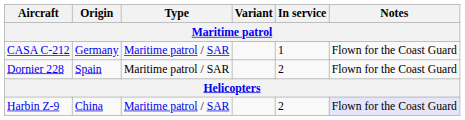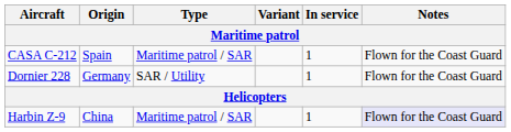CASA C-212 | Origin: Germany -> Spain
Dornier 228 | Origin: Spain -> Germany
Dornier 228 | Type: Maritime patrol / SAR -> SAR / Utility
Dornier 228 | In service: 2 -> 1
Harbin Z-9 | In service: 2 -> 1
